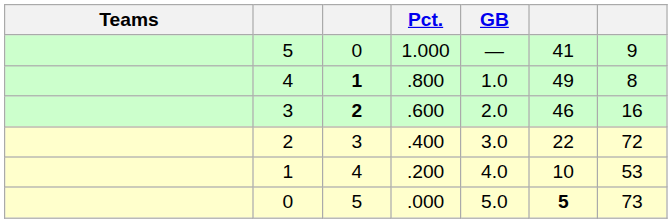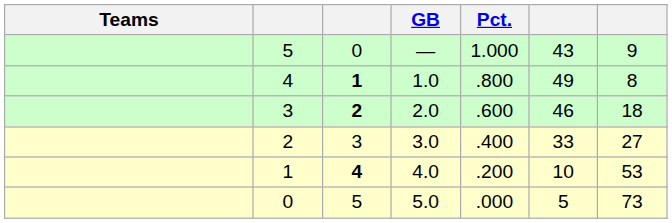columns swapped: Pct. <-> GB
row 2 | column 6: 41 -> 43
row 4 | column 7: 16 -> 18
row 5 | column 6: 22 -> 33
row 5 | column 7: 72 -> 27
row 6 | column 3: normal -> bold
row 7 | column 6: bold -> normal
